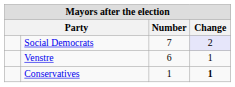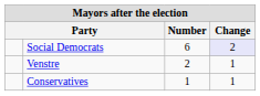Social Democrats | Number: 7 -> 6
Venstre | Number: 6 -> 2
Conservatives | Change: bold -> normal
